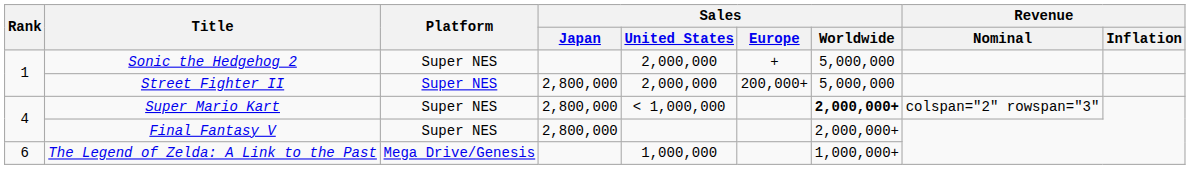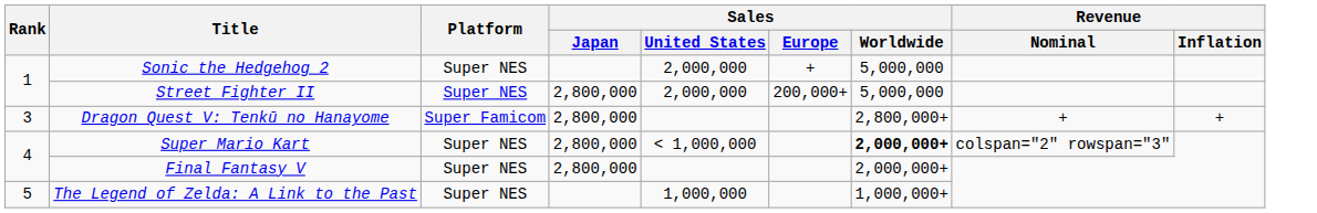+ row: 3 | Dragon Quest V: Tenkū no Hanayome | Super Famicom | 2,800,000 | 2,800,000+ | + | +
The Legend of Zelda: A Link to the Past | Rank: 6 -> 5
The Legend of Zelda: A Link to the Past | Platform: Mega Drive/Genesis -> Super NES
